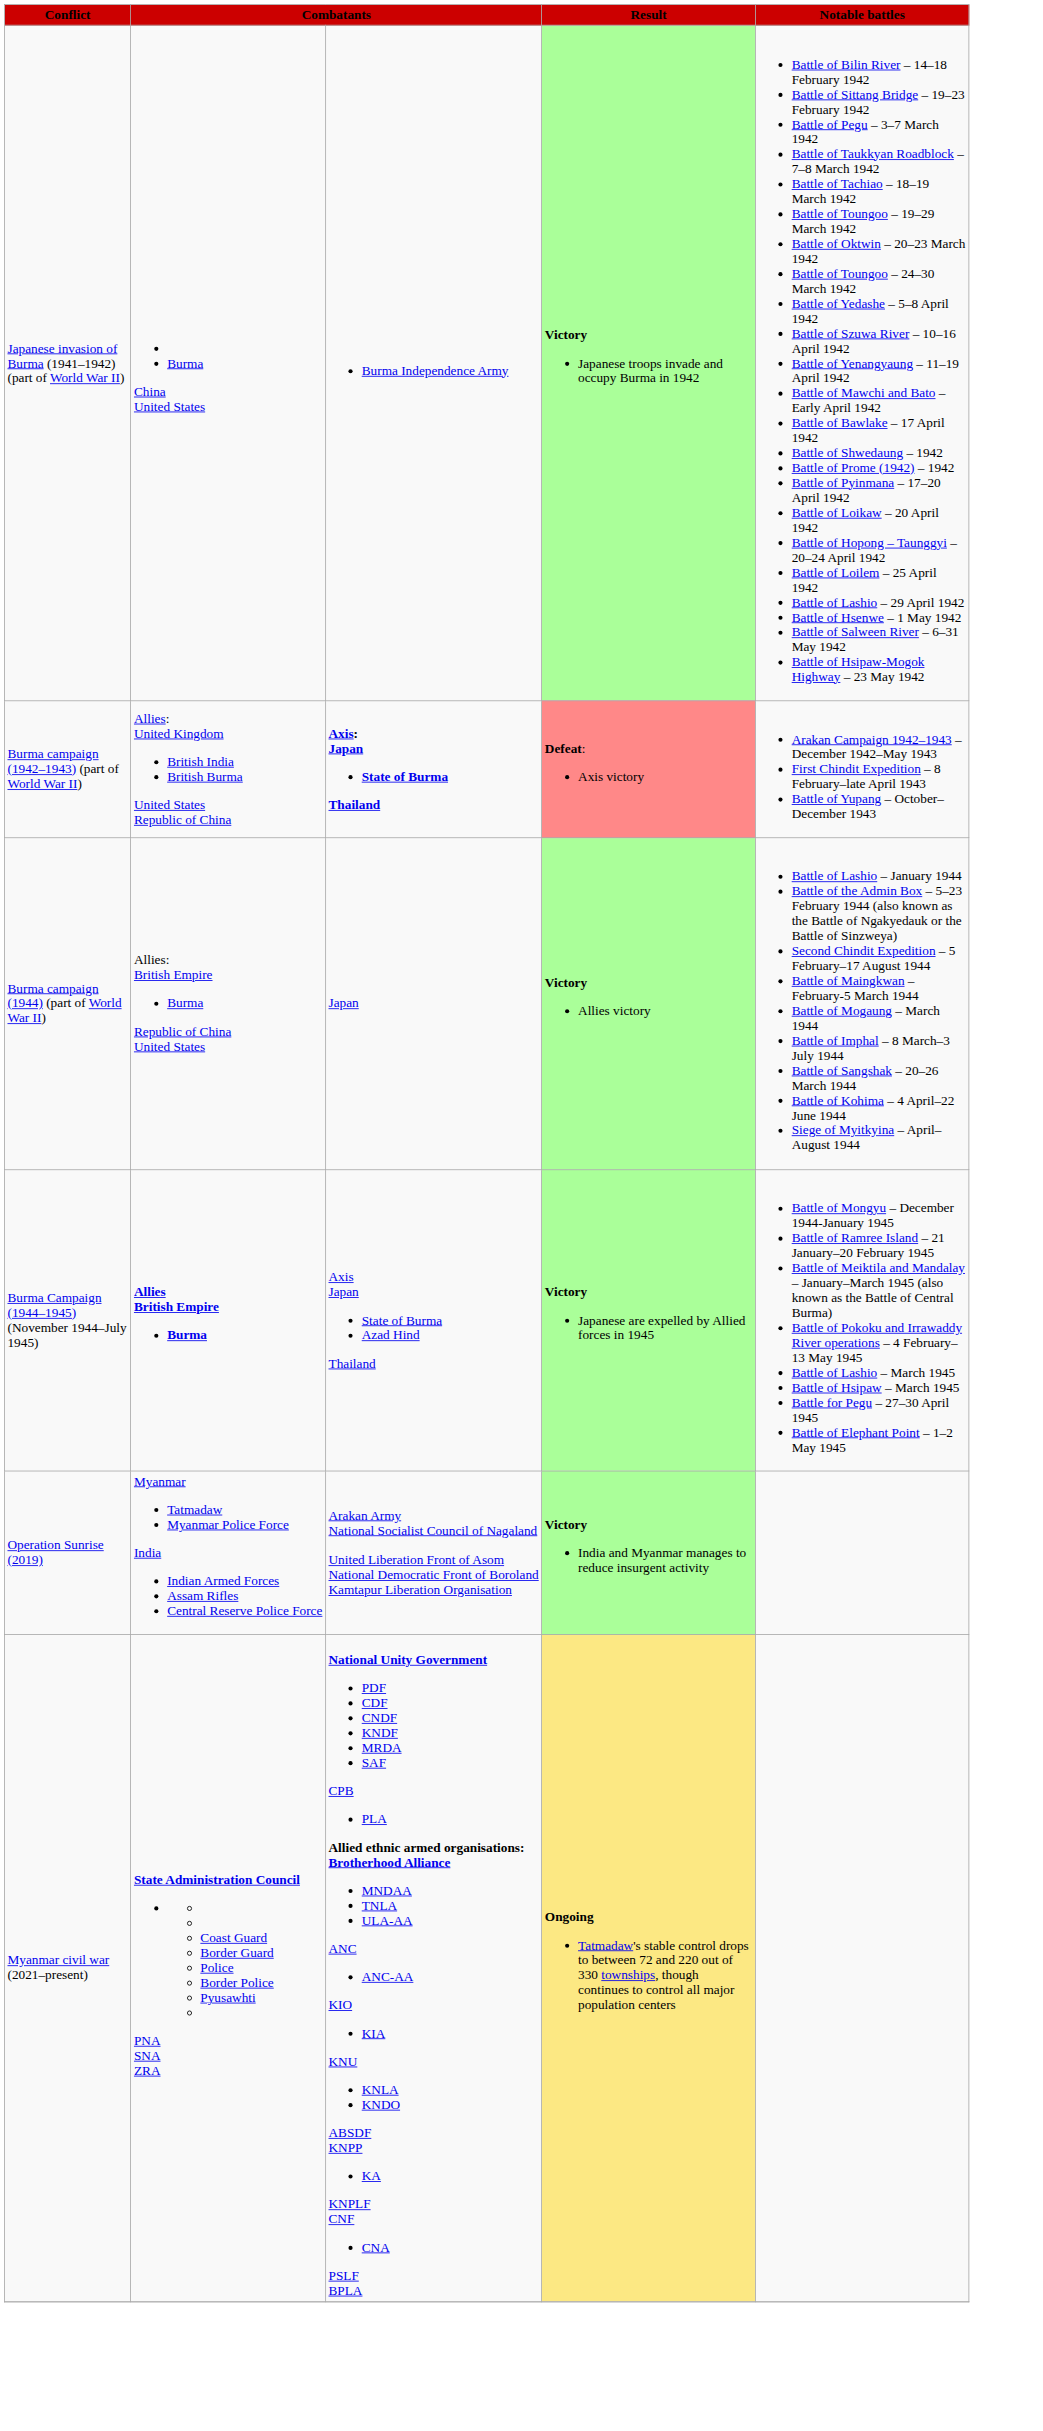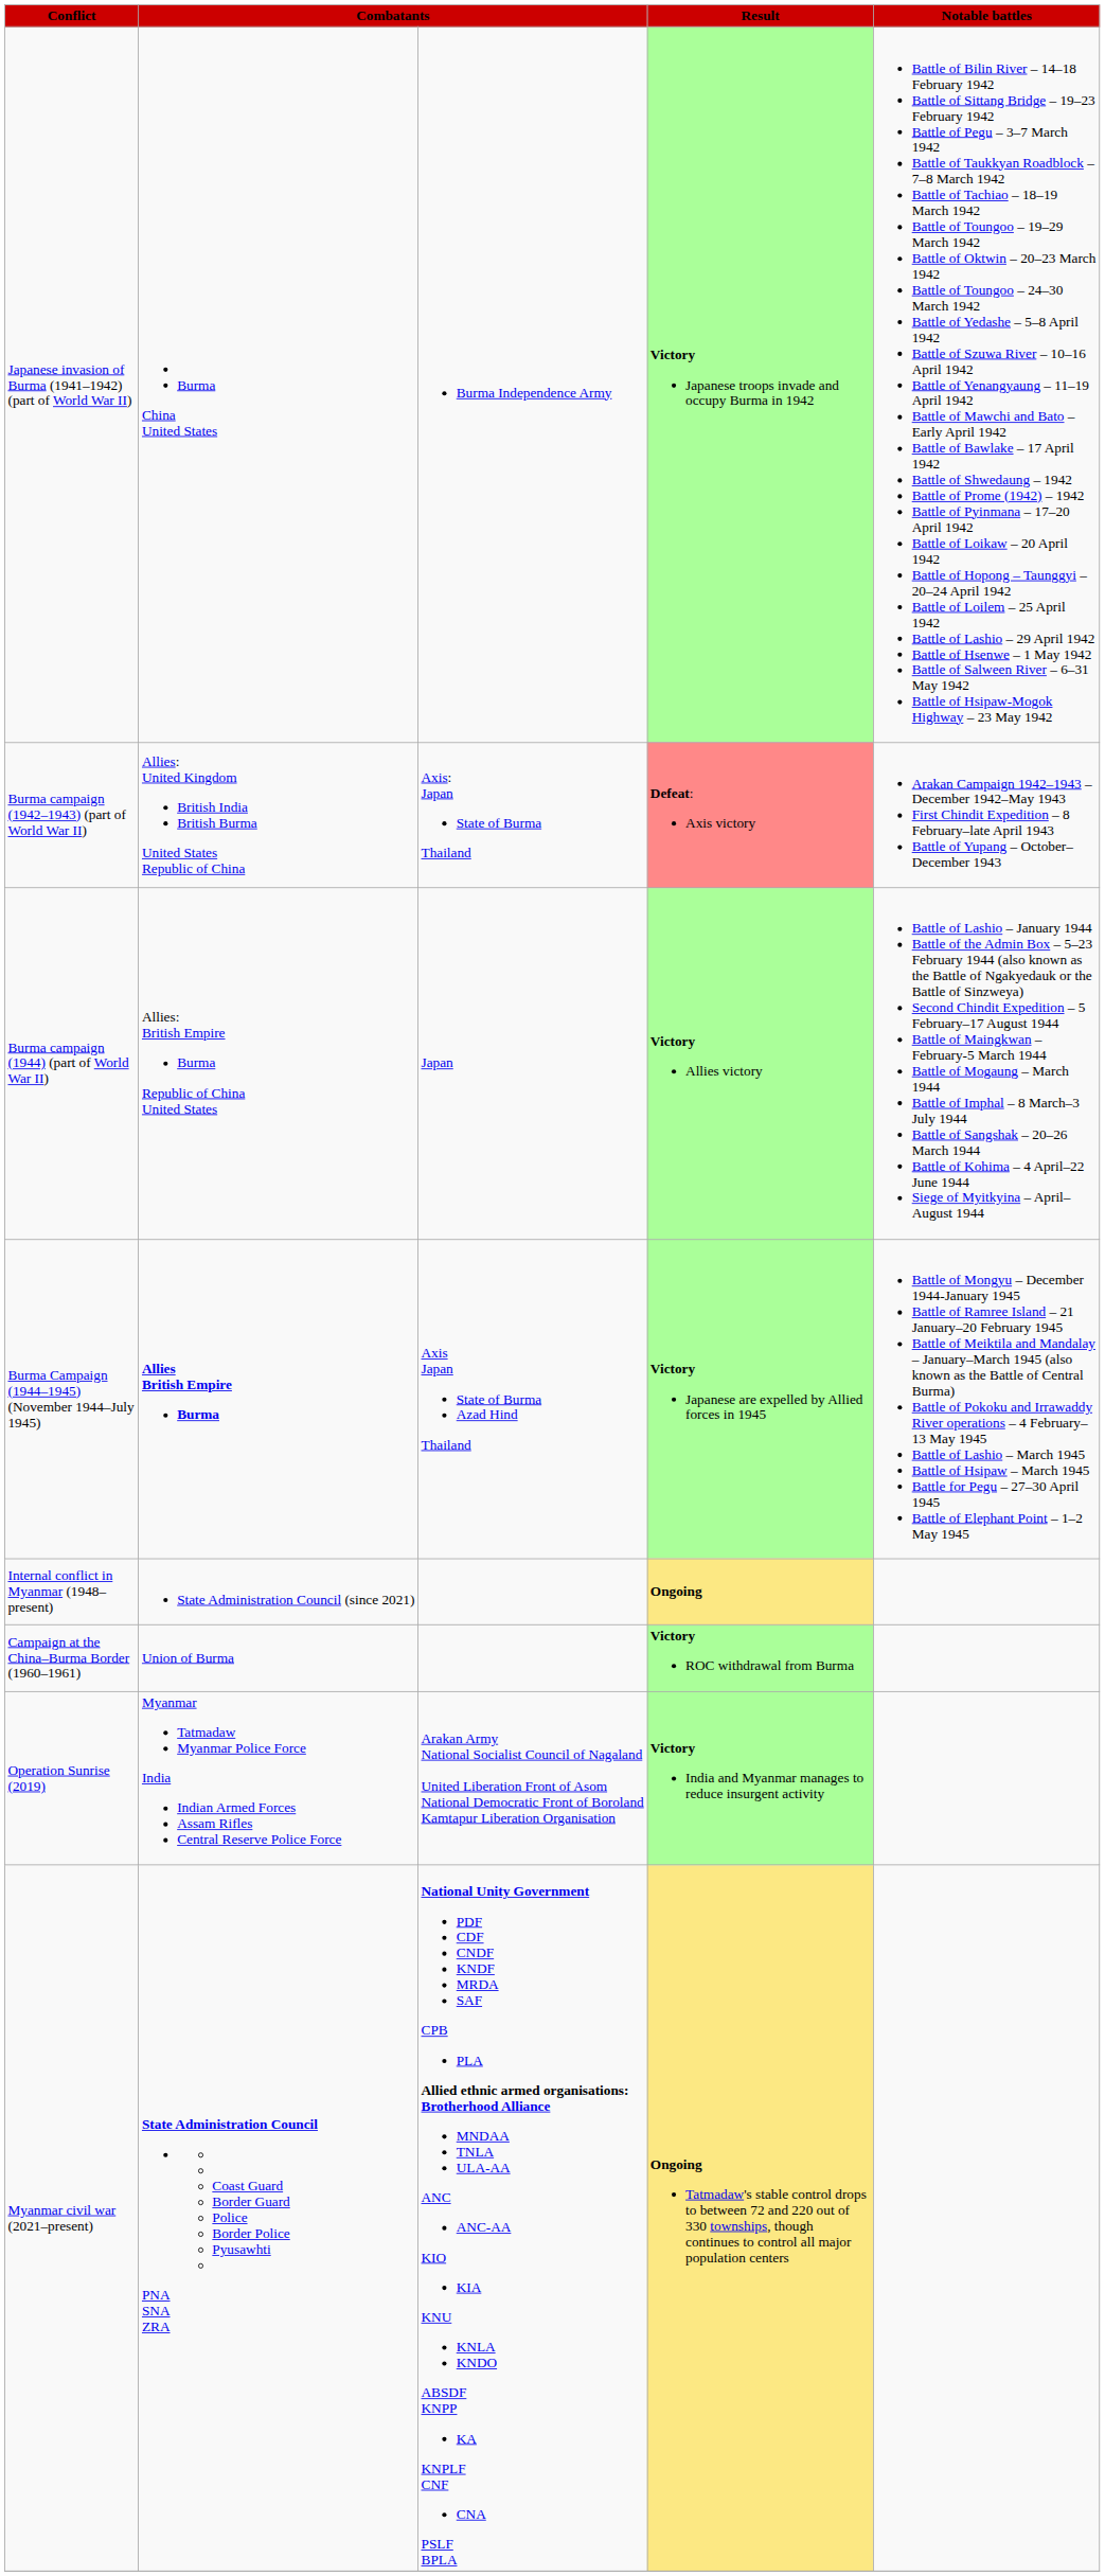Burma campaign (1942–1943) (part of World War II) | column 3: bold -> normal
+ row: Internal conflict in Myanmar (1948–present) | State Administration Council (since 2021) | Ongoing
+ row: Campaign at the China–Burma Border (1960–1961) | Union of Burma | Victory ROC withdrawal from Burma
